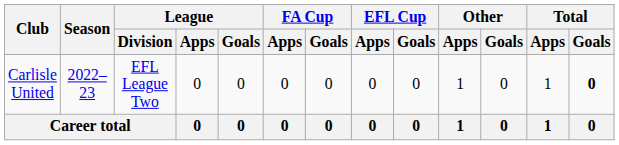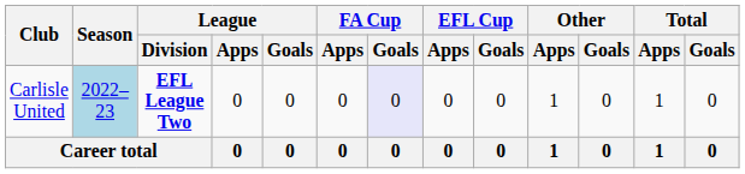Carlisle United | Season: no background -> lightblue background
Carlisle United | League / Division: normal -> bold
Carlisle United | FA Cup / Goals: no background -> lavender background
Carlisle United | Total / Goals: bold -> normal
